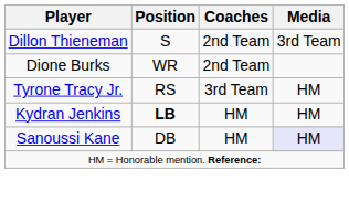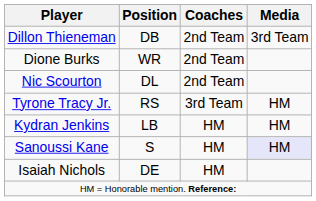Dillon Thieneman | Position: S -> DB
+ row: Nic Scourton | DL | 2nd Team
Kydran Jenkins | Position: bold -> normal
Sanoussi Kane | Position: DB -> S
+ row: Isaiah Nichols | DE | HM
